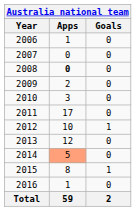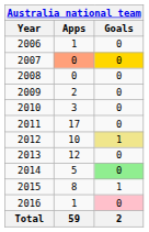2007 | Apps: no background -> lightsalmon background
2007 | Goals: no background -> gold background
2008 | Apps: bold -> normal
2012 | Goals: no background -> khaki background
2014 | Apps: lightsalmon background -> no background
2014 | Goals: no background -> lightgreen background
2016 | Goals: no background -> pink background
